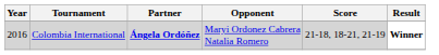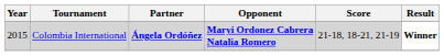Colombia International | Year: 2016 -> 2015
Colombia International | Opponent: normal -> bold
